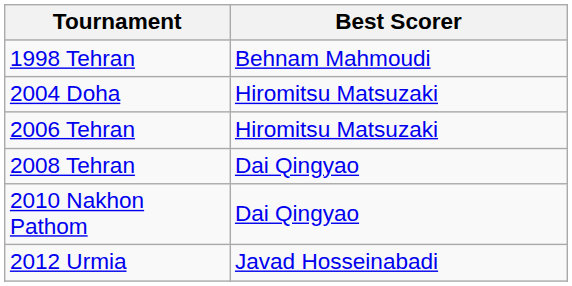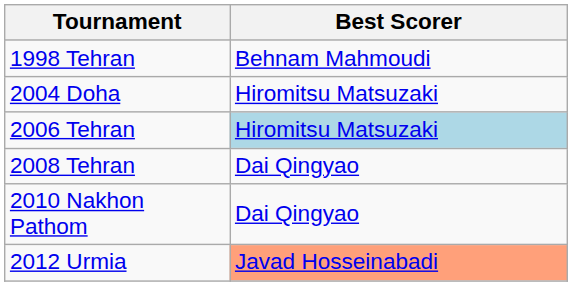2006 Tehran | Best Scorer: no background -> lightblue background
2012 Urmia | Best Scorer: no background -> lightsalmon background
